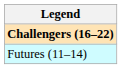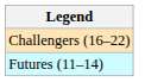row 2 | column 1: bold -> normal
